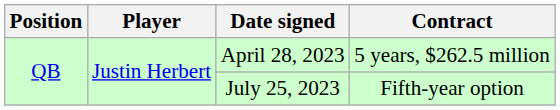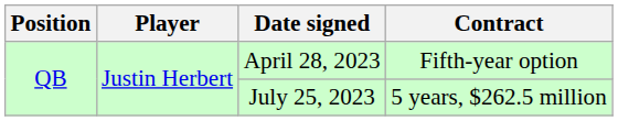April 28, 2023 | Contract: 5 years, $262.5 million -> Fifth-year option
July 25, 2023 | Contract: Fifth-year option -> 5 years, $262.5 million
